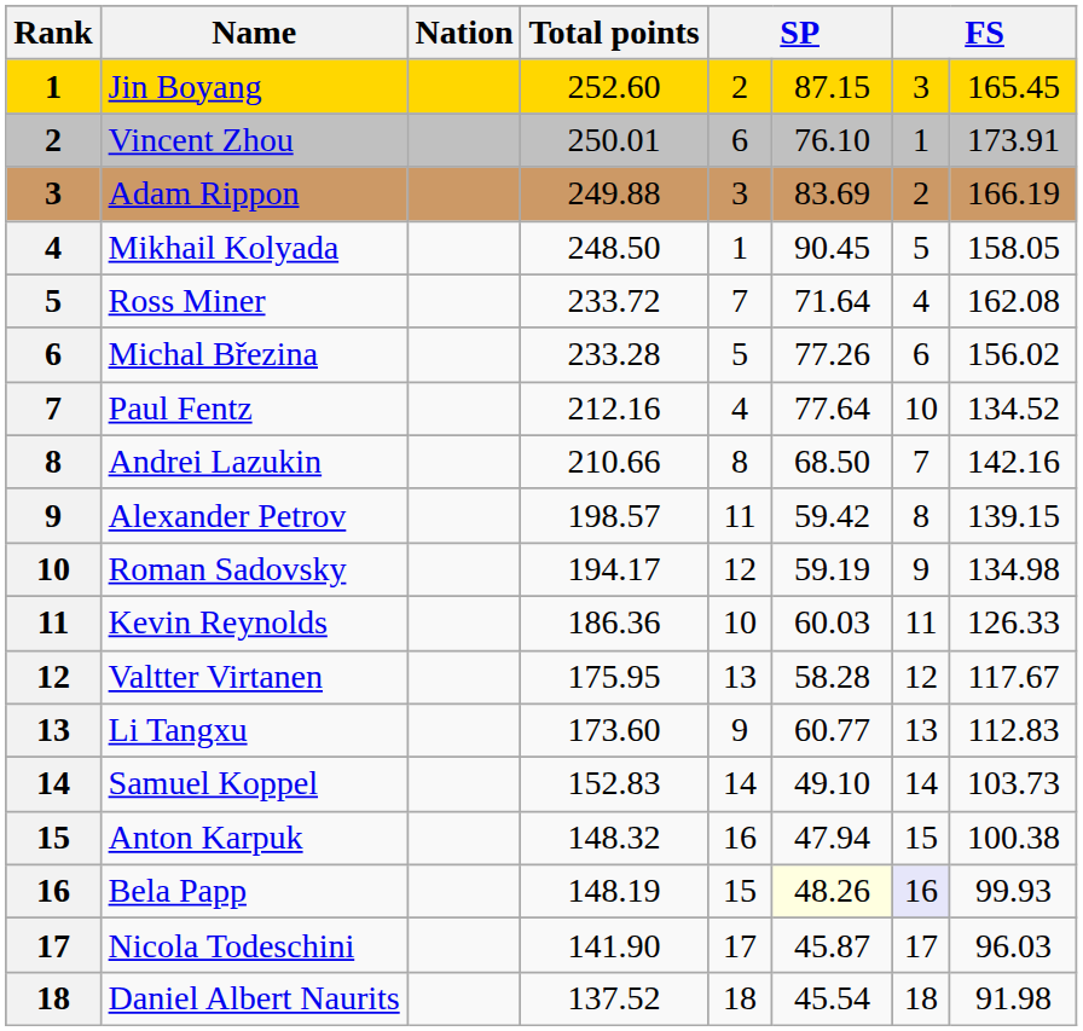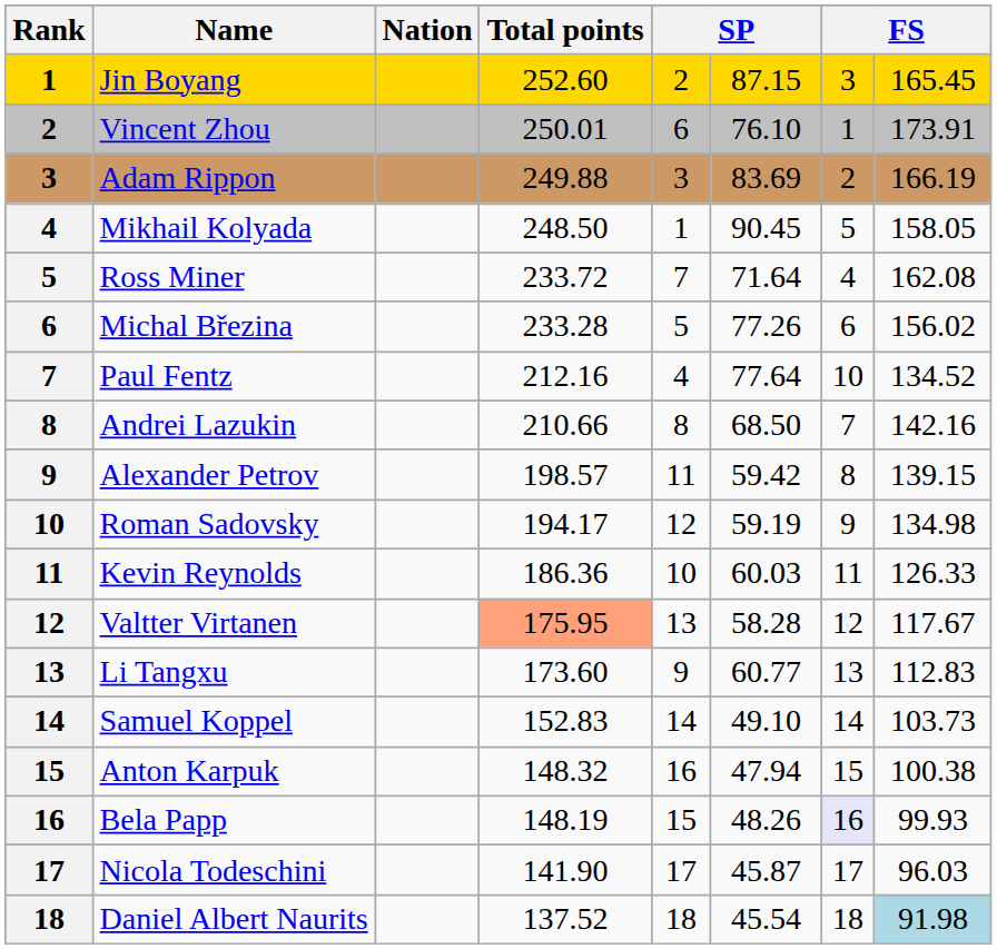Valtter Virtanen | Total points: no background -> lightsalmon background
Bela Papp | column 6: lightyellow background -> no background
Daniel Albert Naurits | column 8: no background -> lightblue background
